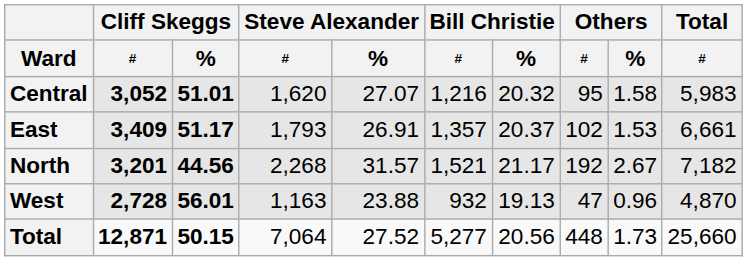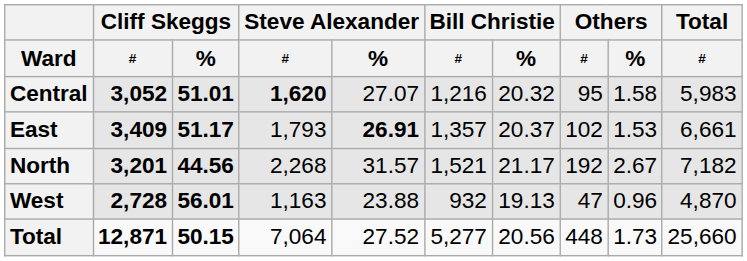Central | Steve Alexander / #: normal -> bold
East | Steve Alexander / %: normal -> bold
